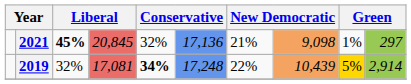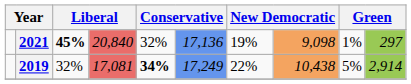2021 | column 4: 20,845 -> 20,840
2021 | column 7: 21% -> 19%
2019 | column 6: 17,248 -> 17,249
2019 | column 8: 10,439 -> 10,438
2019 | column 9: gold background -> no background
